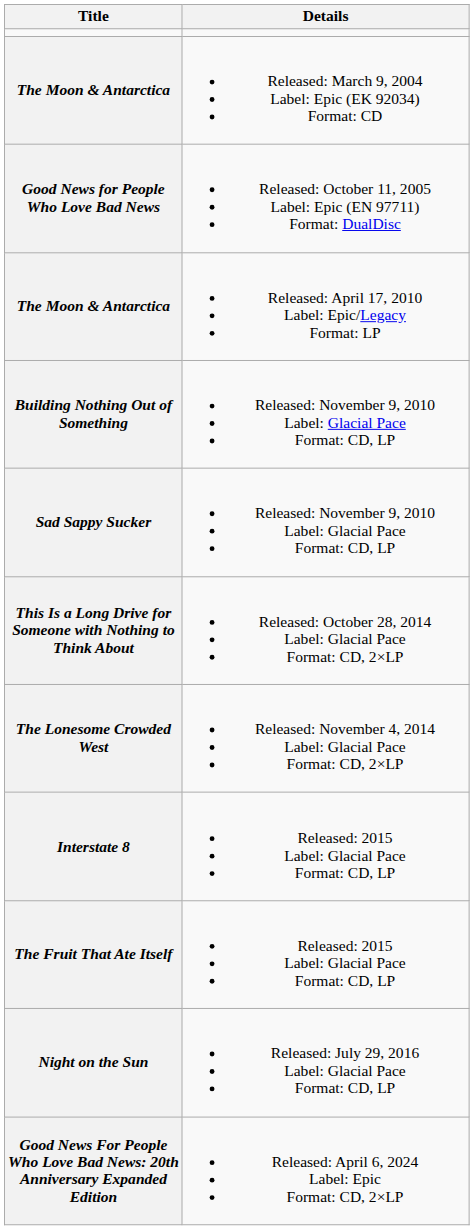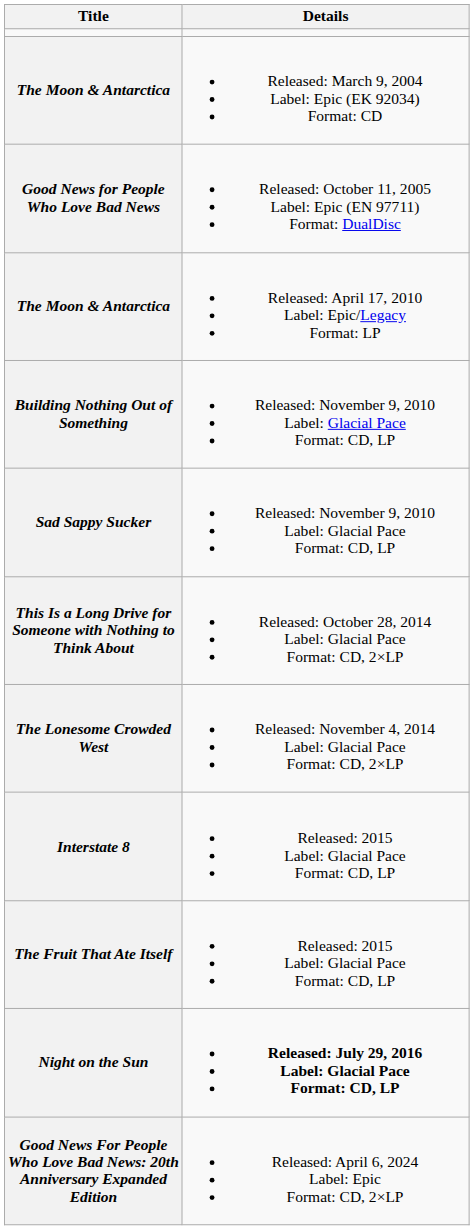row 12 | Details: normal -> bold
